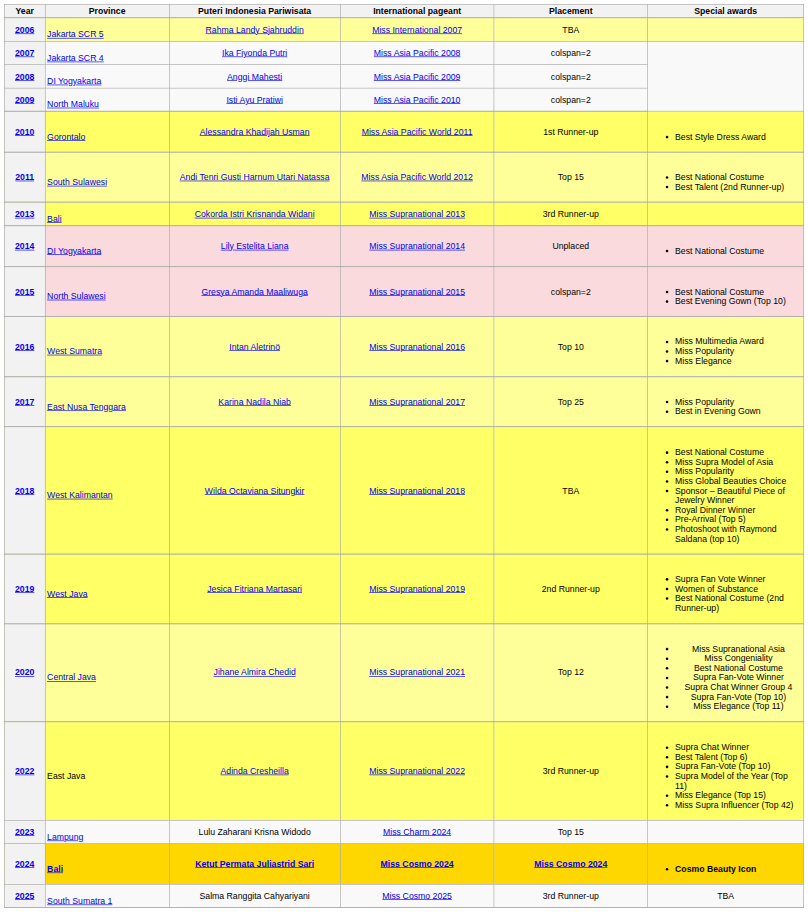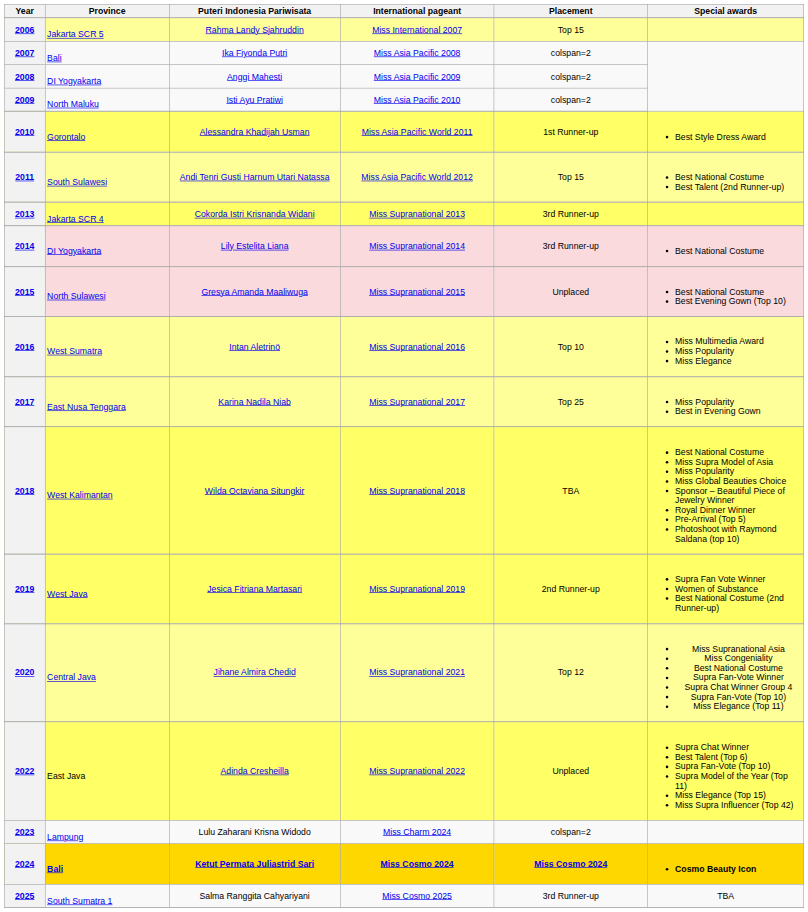2006 | Placement: TBA -> Top 15
2007 | Province: Jakarta SCR 4 -> Bali
2013 | Province: Bali -> Jakarta SCR 4
2014 | Placement: Unplaced -> 3rd Runner-up
2015 | Placement: colspan=2 -> Unplaced
2022 | Placement: 3rd Runner-up -> Unplaced
2023 | Placement: Top 15 -> colspan=2
